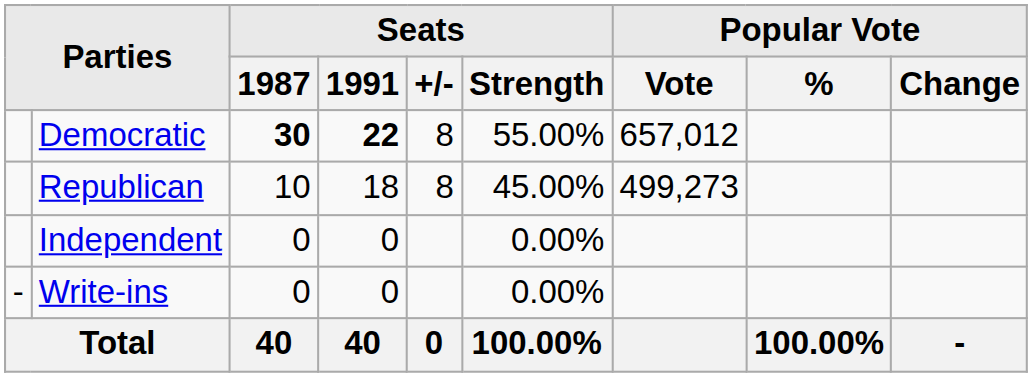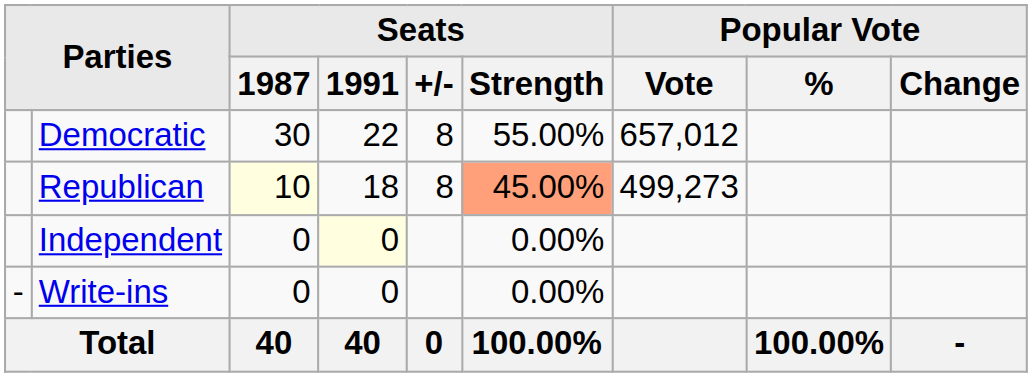Democratic | Seats / 1987: bold -> normal
Democratic | Seats / 1991: bold -> normal
Republican | Seats / 1987: no background -> lightyellow background
Republican | Seats / Strength: no background -> lightsalmon background
Independent | Seats / 1991: no background -> lightyellow background
